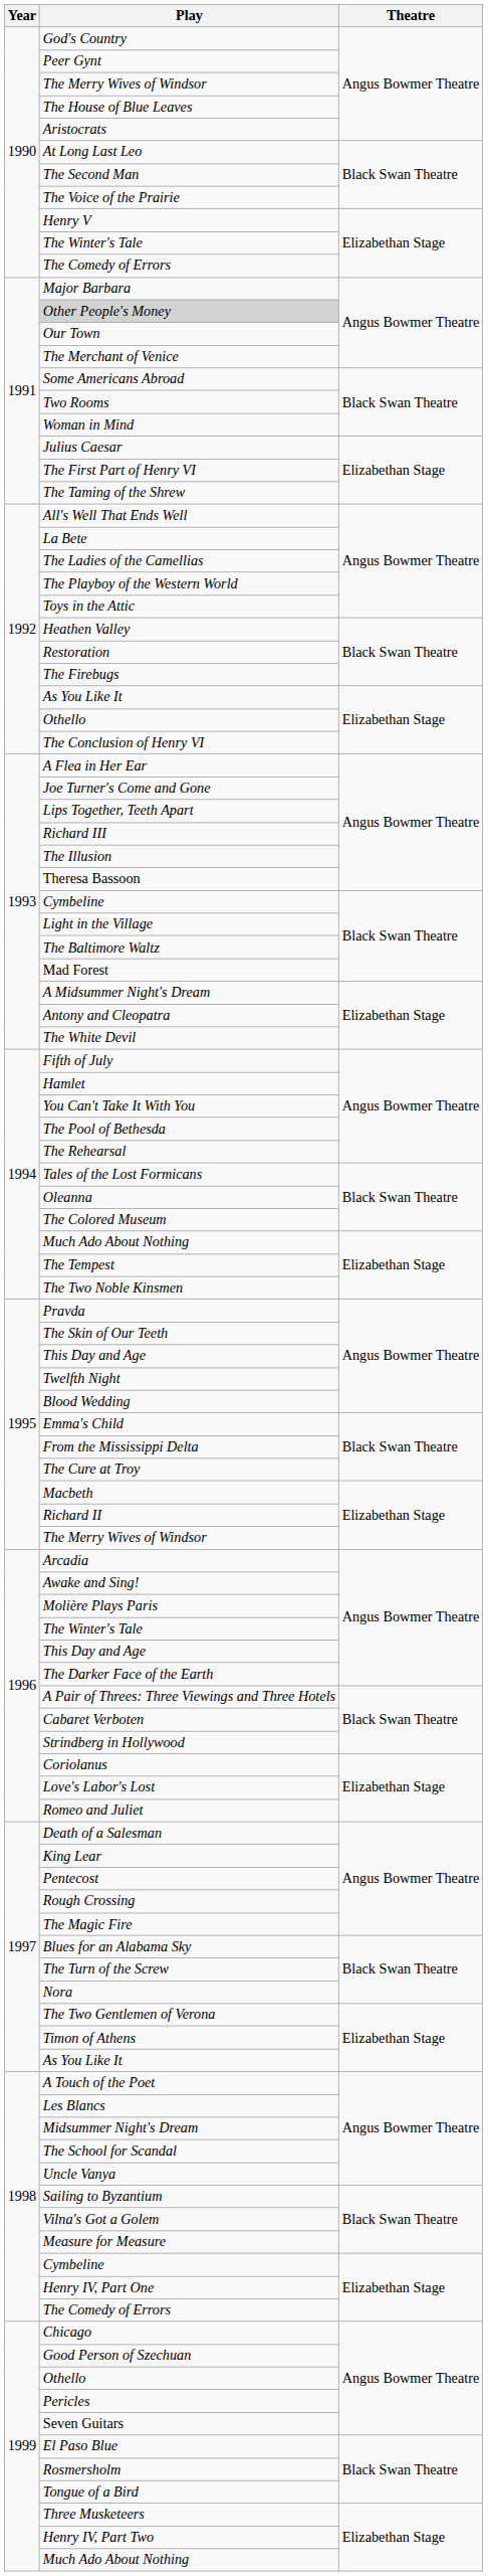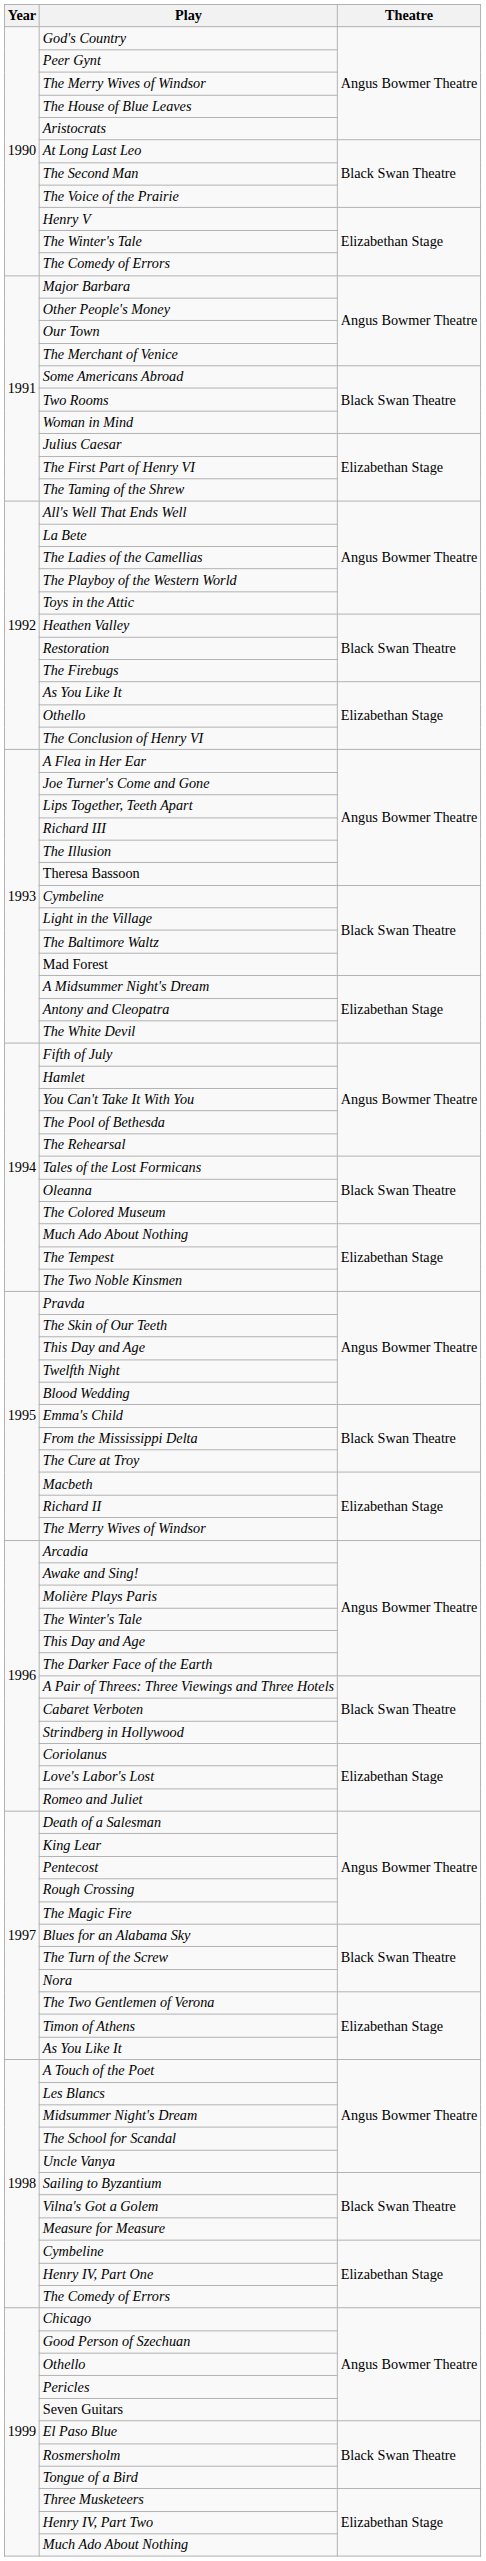Other People's Money | Play: lightgrey background -> no background
